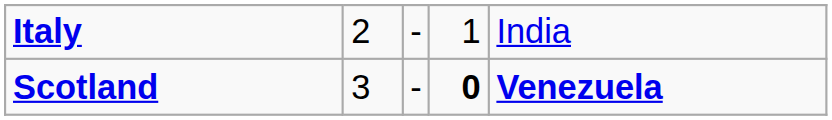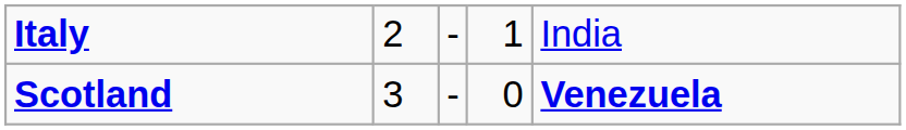Scotland | column 4: bold -> normal
